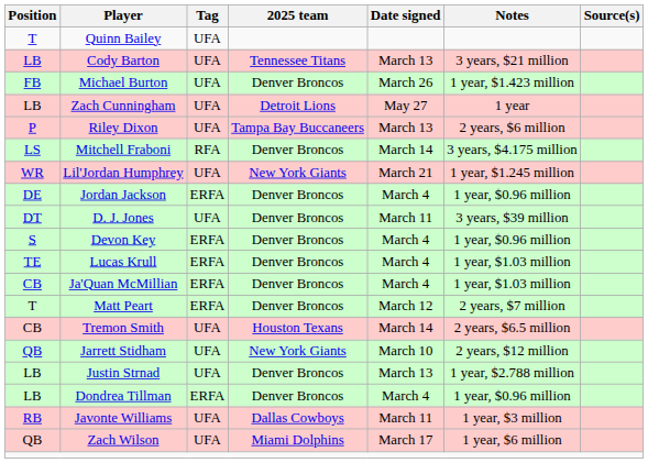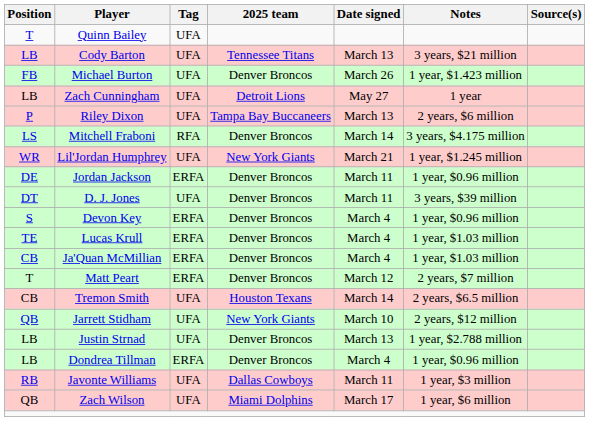Jordan Jackson | Date signed: March 4 -> March 11
